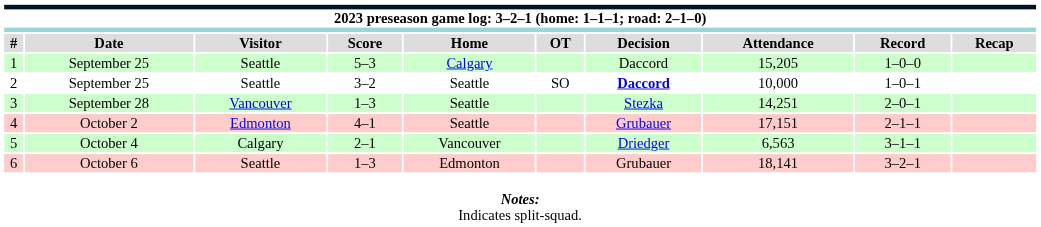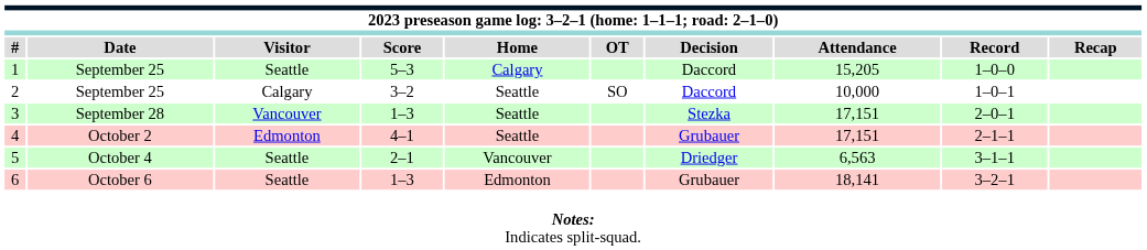2 | Visitor: Seattle -> Calgary
2 | Decision: bold -> normal
3 | Attendance: 14,251 -> 17,151
5 | Visitor: Calgary -> Seattle
